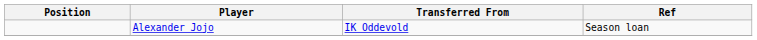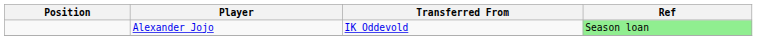Alexander Jojo | Ref: no background -> lightgreen background
